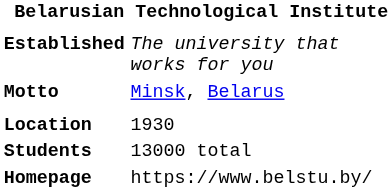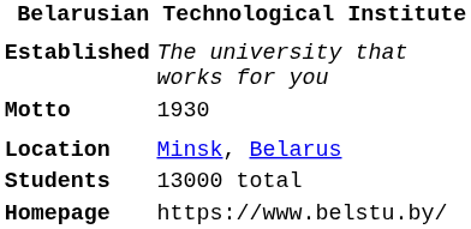row 3 | column 2: Minsk, Belarus -> 1930
row 4 | column 2: 1930 -> Minsk, Belarus
